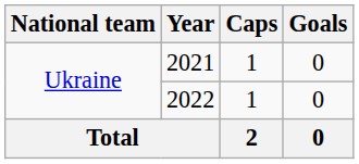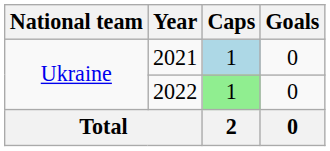2021 | Caps: no background -> lightblue background
2022 | Caps: no background -> lightgreen background
